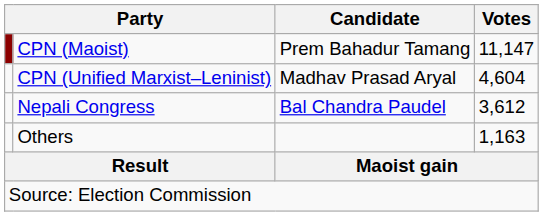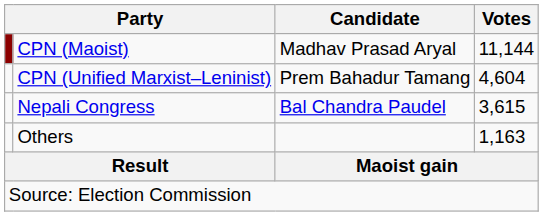CPN (Maoist) | Candidate: Prem Bahadur Tamang -> Madhav Prasad Aryal
CPN (Maoist) | Votes: 11,147 -> 11,144
CPN (Unified Marxist–Leninist) | Candidate: Madhav Prasad Aryal -> Prem Bahadur Tamang
Nepali Congress | Votes: 3,612 -> 3,615
